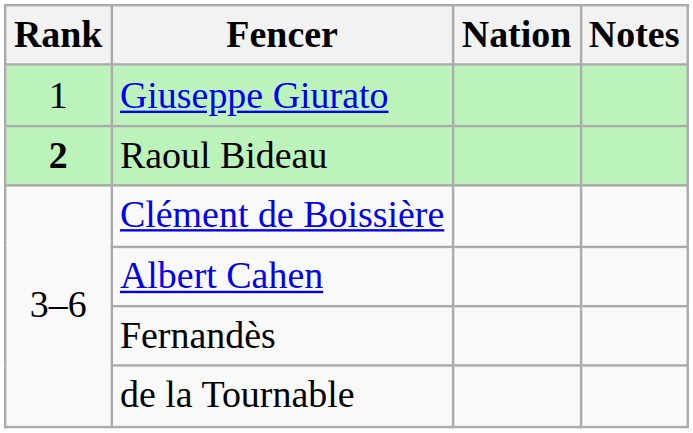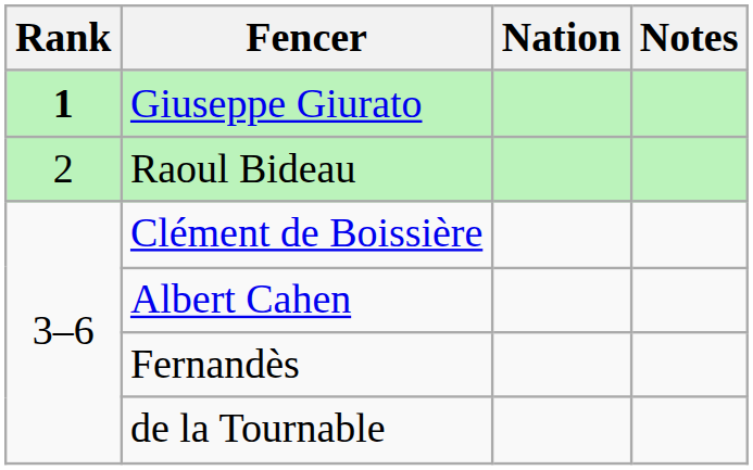Giuseppe Giurato | Rank: normal -> bold
Raoul Bideau | Rank: bold -> normal
